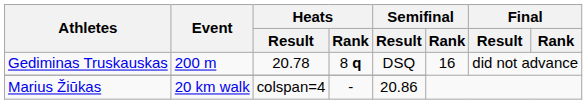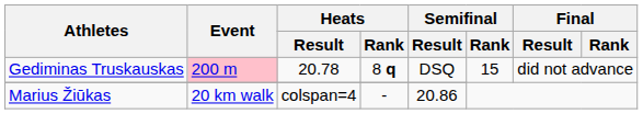Gediminas Truskauskas | Event: no background -> pink background
Gediminas Truskauskas | Semifinal / Rank: 16 -> 15
